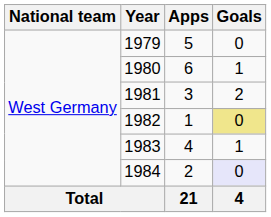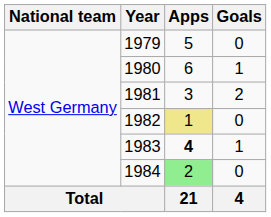1982 | Apps: no background -> khaki background
1982 | Goals: khaki background -> no background
1983 | Apps: normal -> bold
1984 | Apps: no background -> lightgreen background
1984 | Goals: lavender background -> no background
